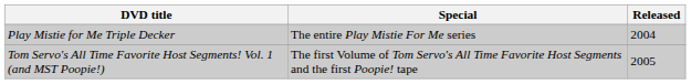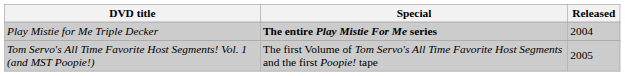Play Mistie for Me Triple Decker | Special: normal -> bold
